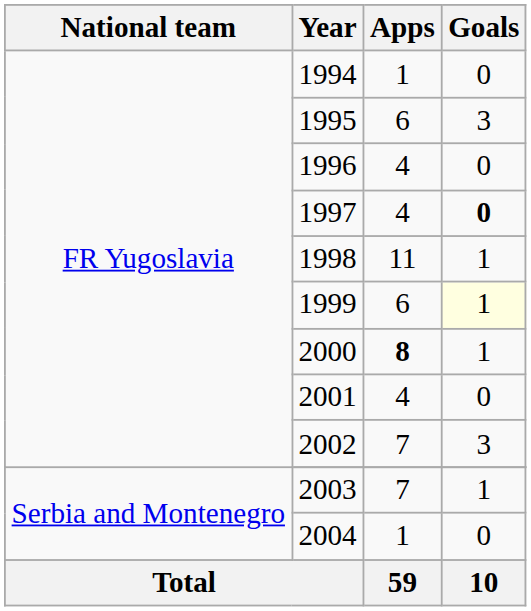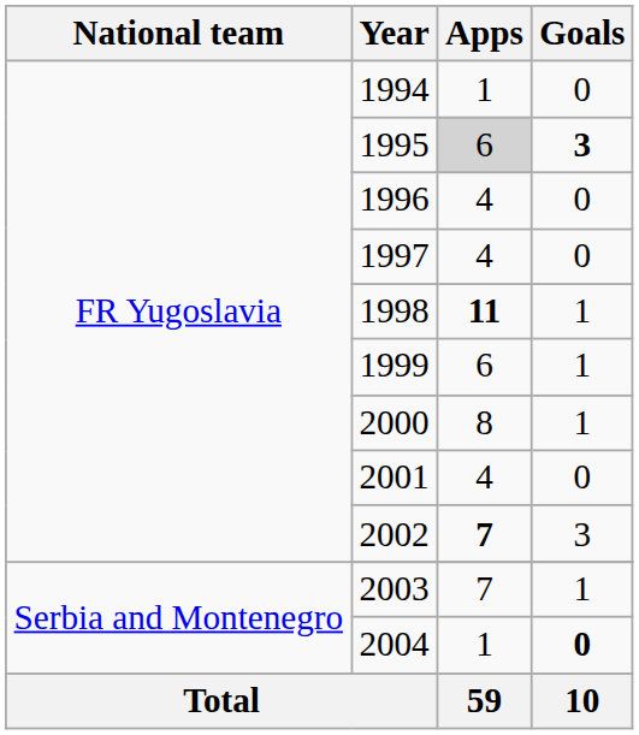1995 | Apps: no background -> lightgrey background
1995 | Goals: normal -> bold
1997 | Goals: bold -> normal
1998 | Apps: normal -> bold
1999 | Goals: lightyellow background -> no background
2000 | Apps: bold -> normal
2002 | Apps: normal -> bold
2004 | Goals: normal -> bold
